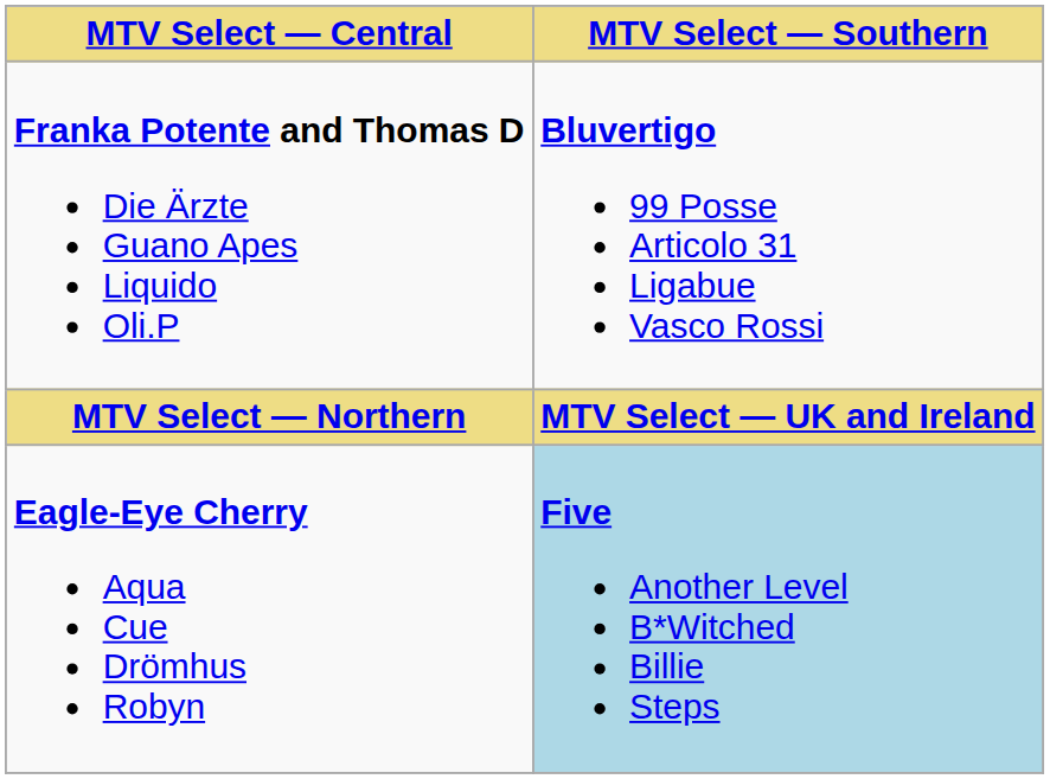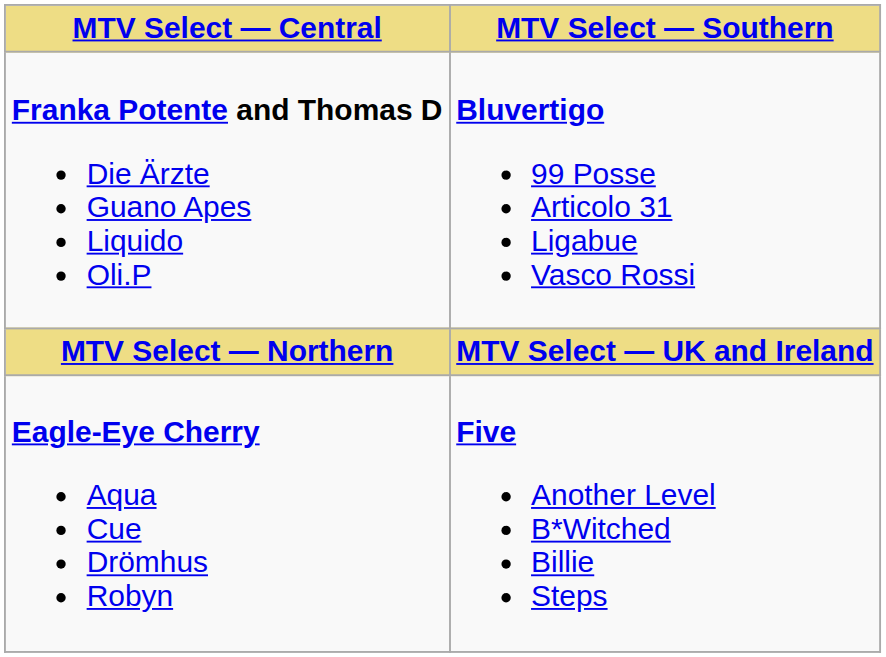Eagle-Eye Cherry Aqua Cue Drömhus Robyn | MTV Select — Southern: lightblue background -> no background
